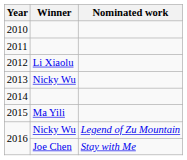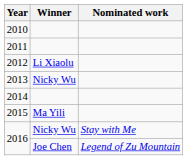2016 / Nicky Wu | Nominated work: Legend of Zu Mountain -> Stay with Me
2016 / Joe Chen | Nominated work: Stay with Me -> Legend of Zu Mountain
